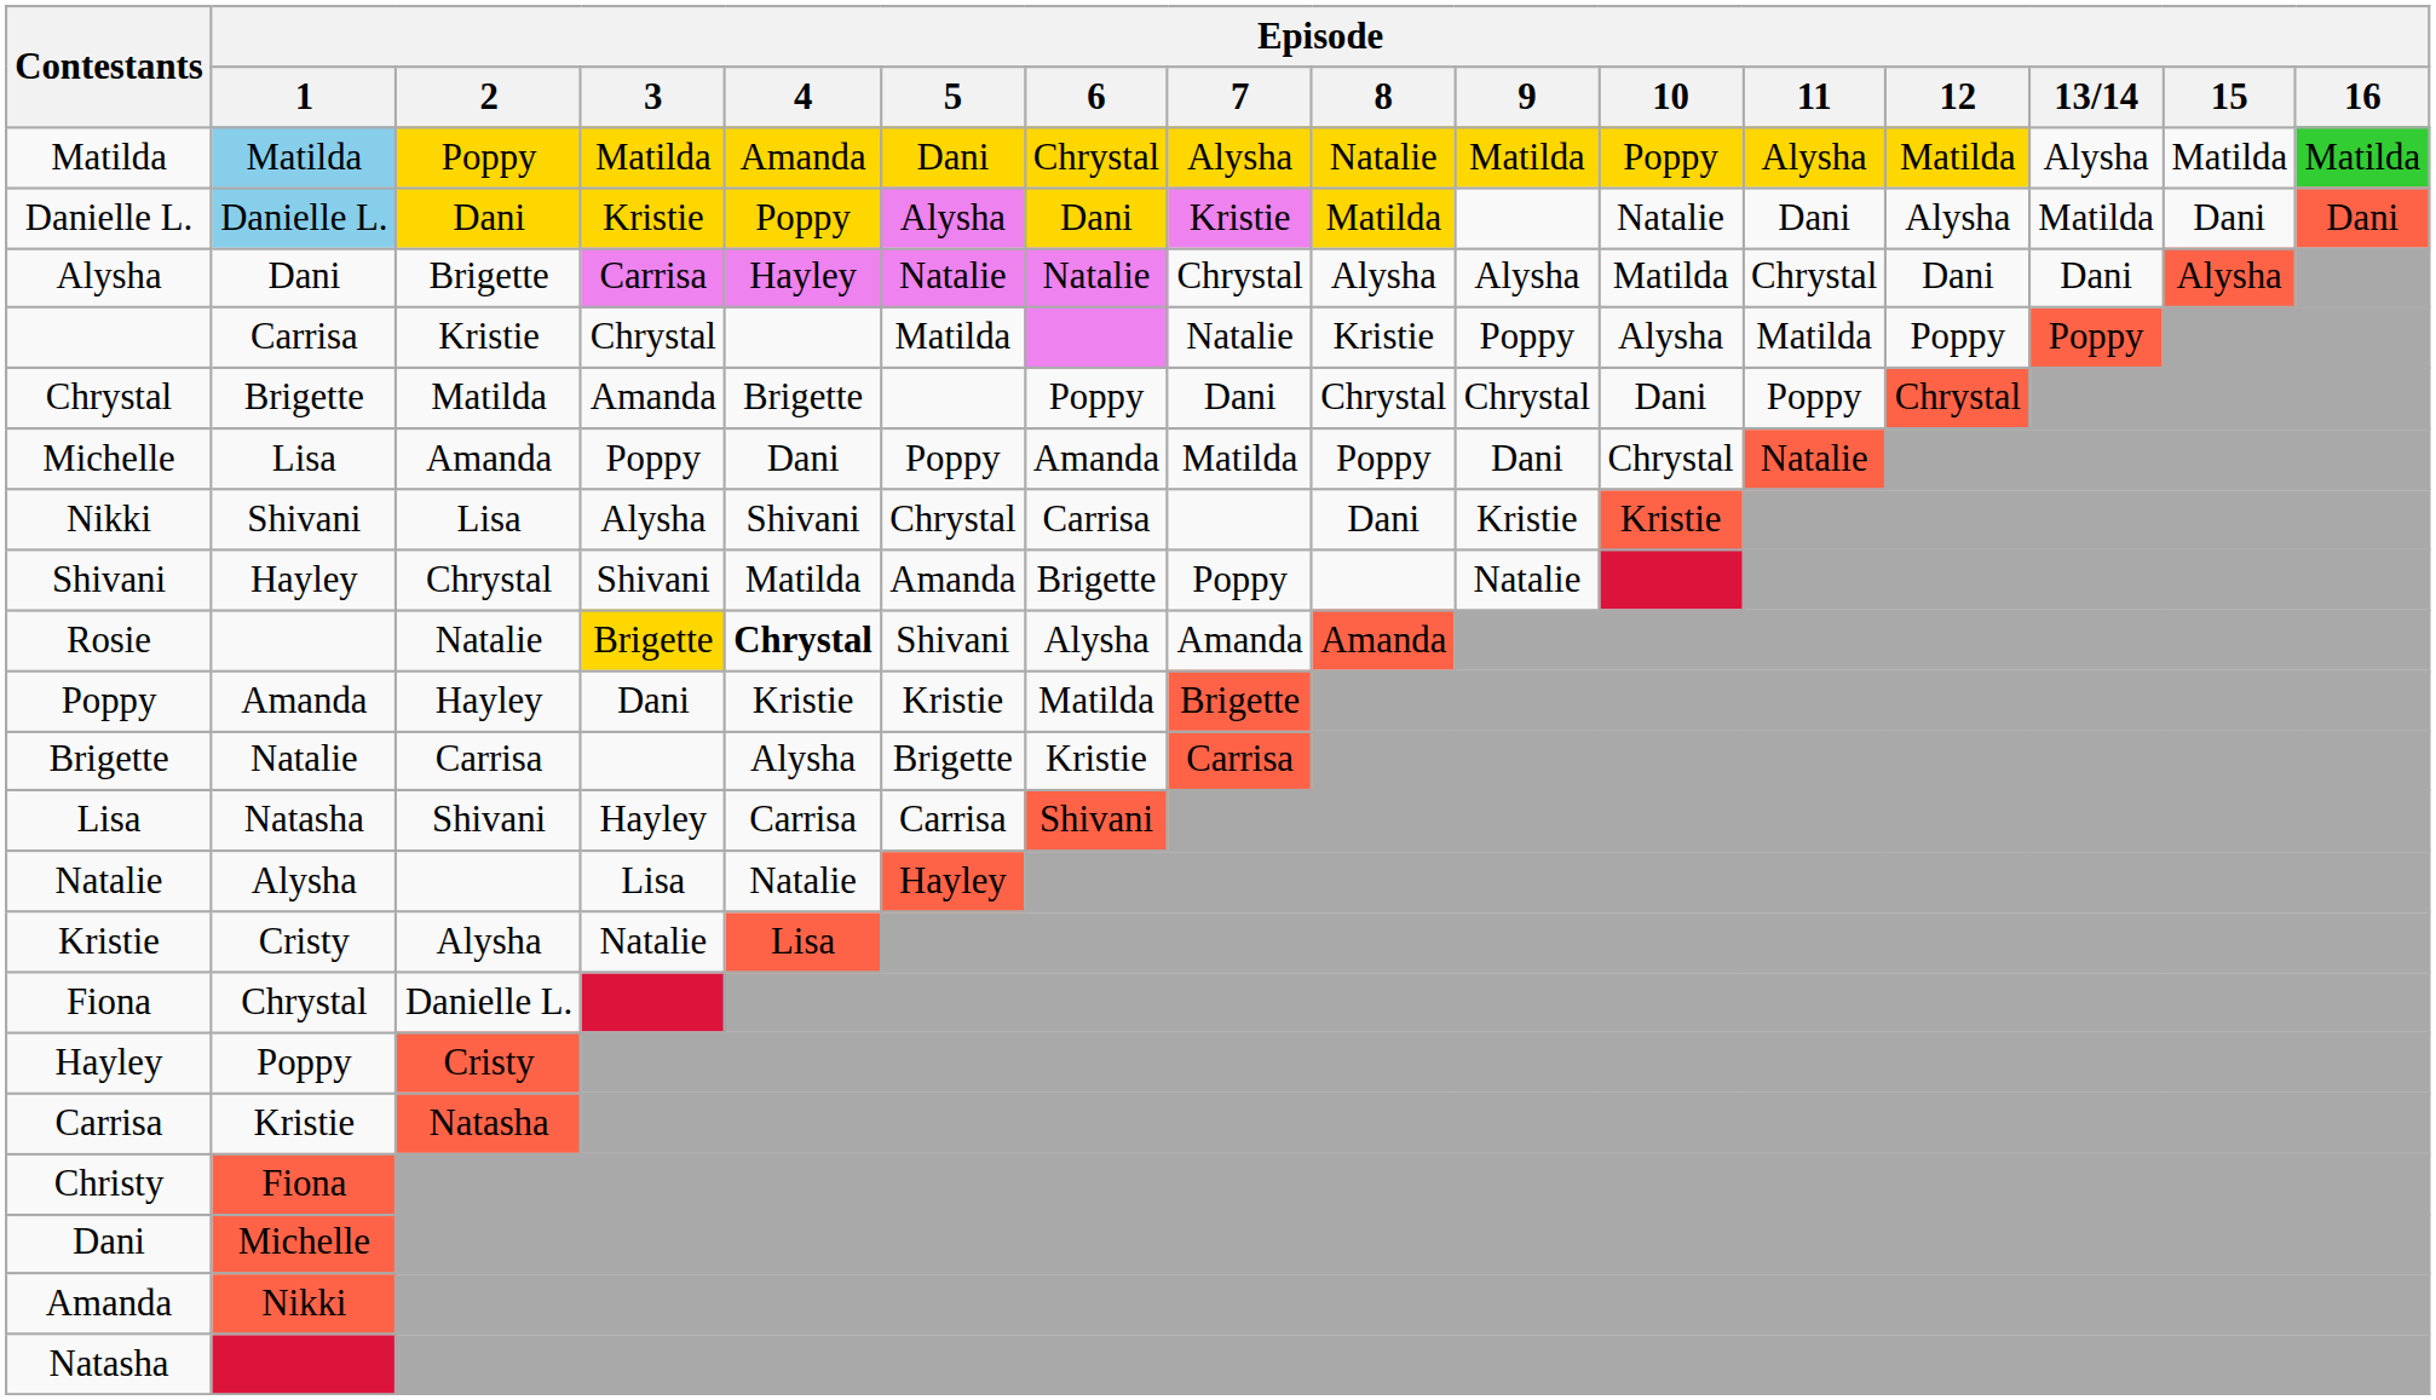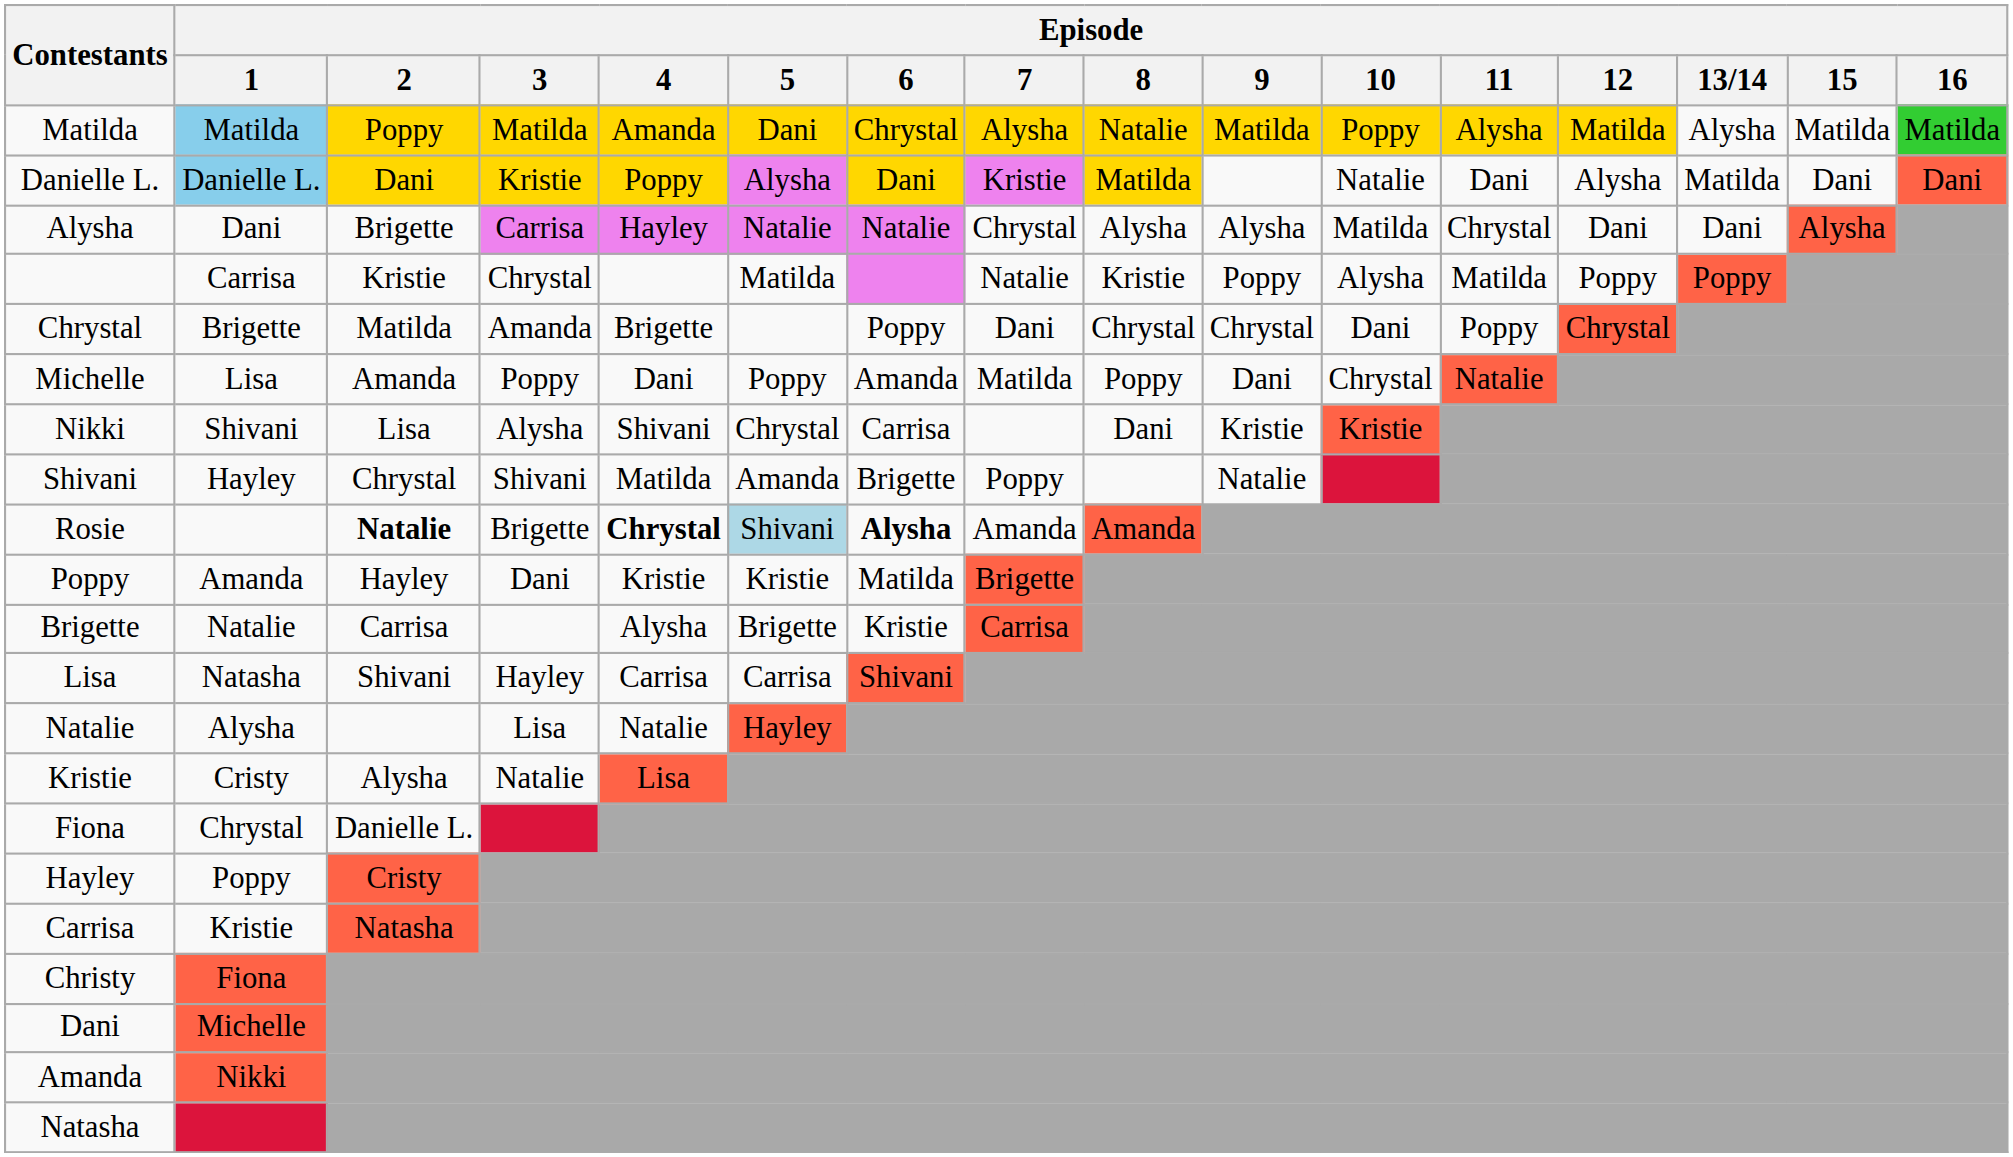Rosie | Episode / 2: normal -> bold
Rosie | Episode / 3: gold background -> no background
Rosie | Episode / 5: no background -> lightblue background
Rosie | Episode / 6: normal -> bold
